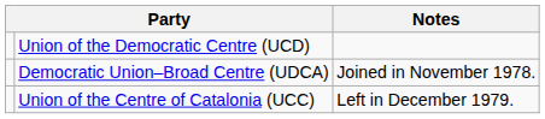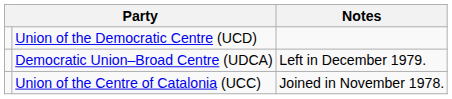Democratic Union–Broad Centre (UDCA) | Notes: Joined in November 1978. -> Left in December 1979.
Union of the Centre of Catalonia (UCC) | Notes: Left in December 1979. -> Joined in November 1978.
